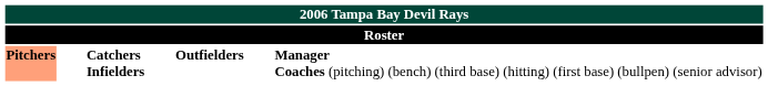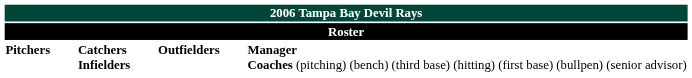Pitchers | column 1: lightsalmon background -> no background
